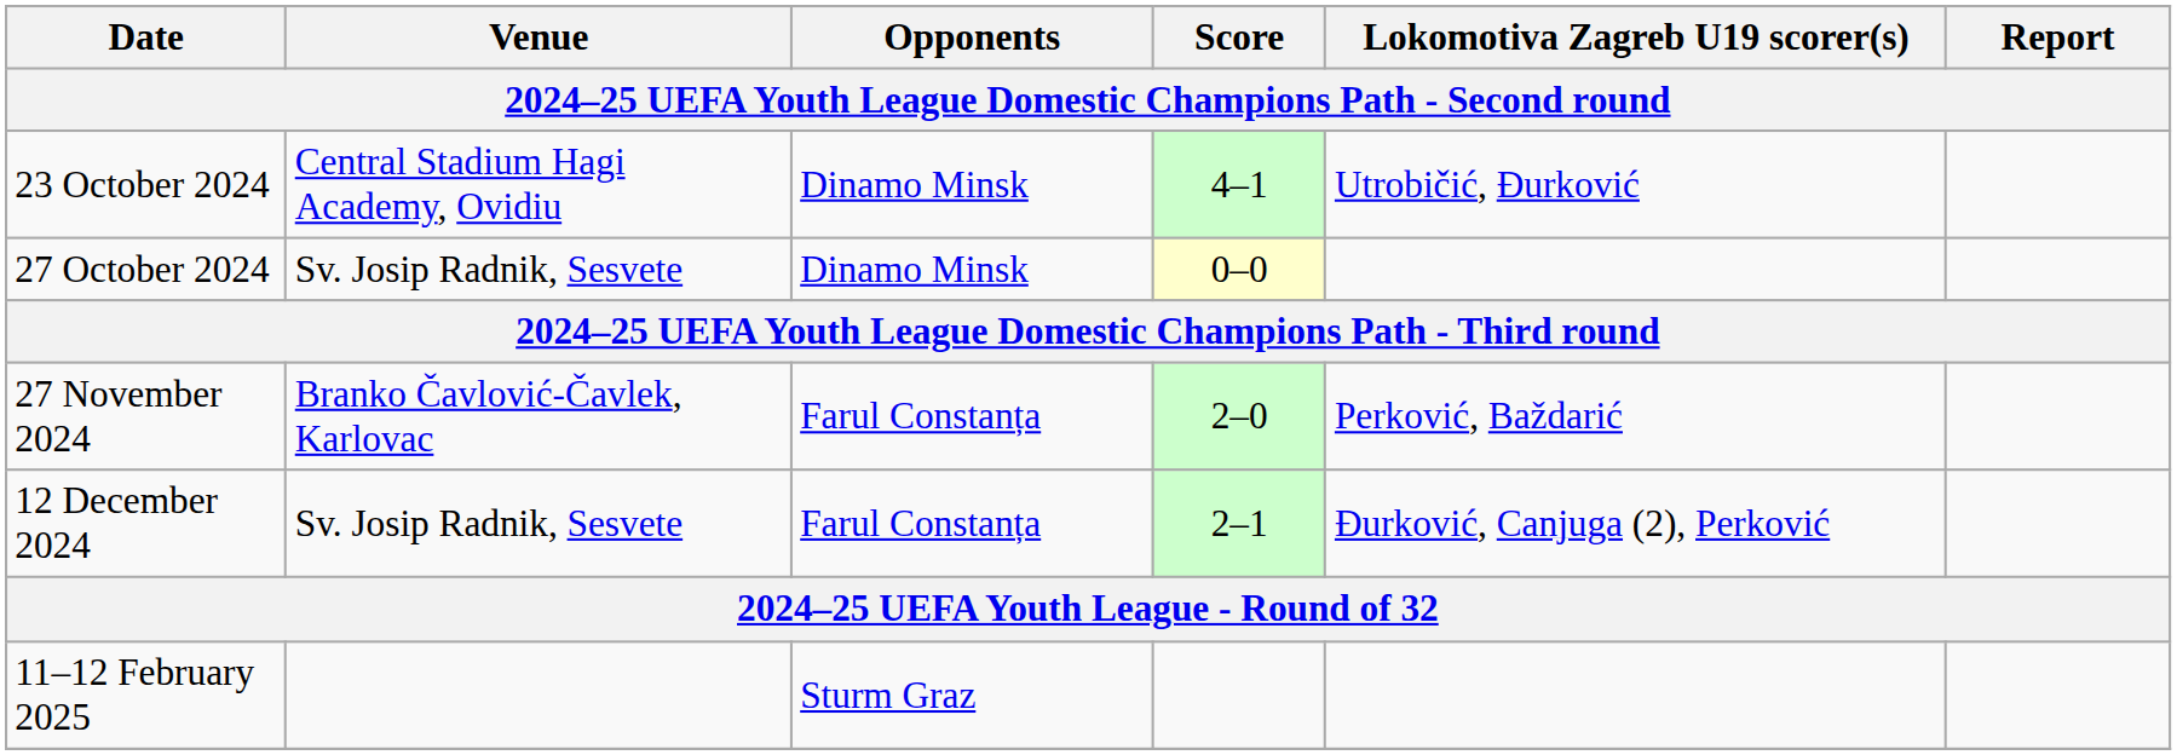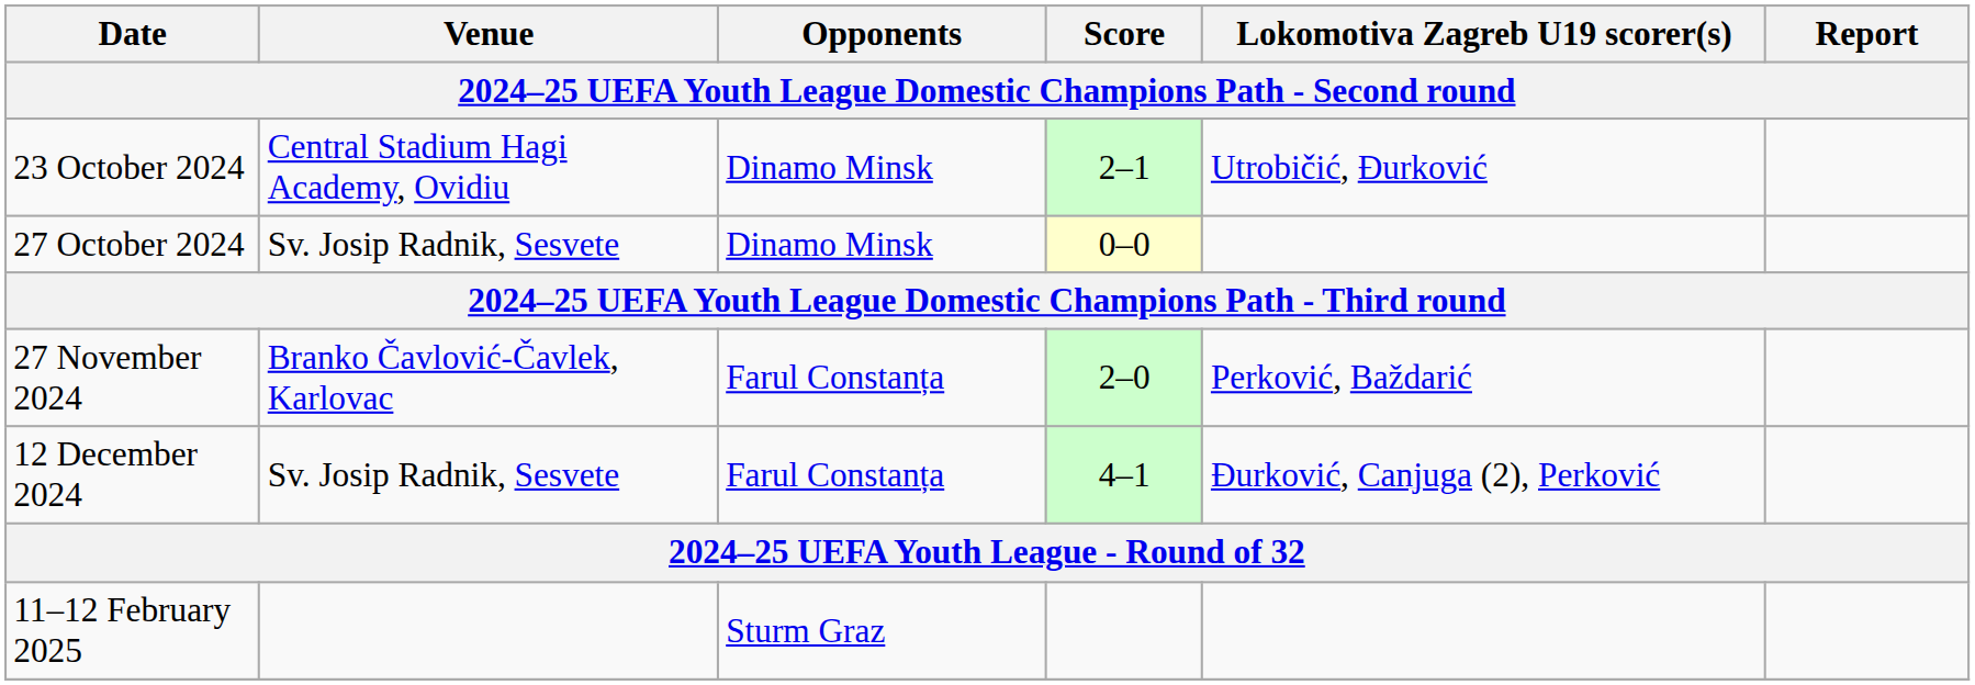23 October 2024 | Score: 4–1 -> 2–1
12 December 2024 | Score: 2–1 -> 4–1
